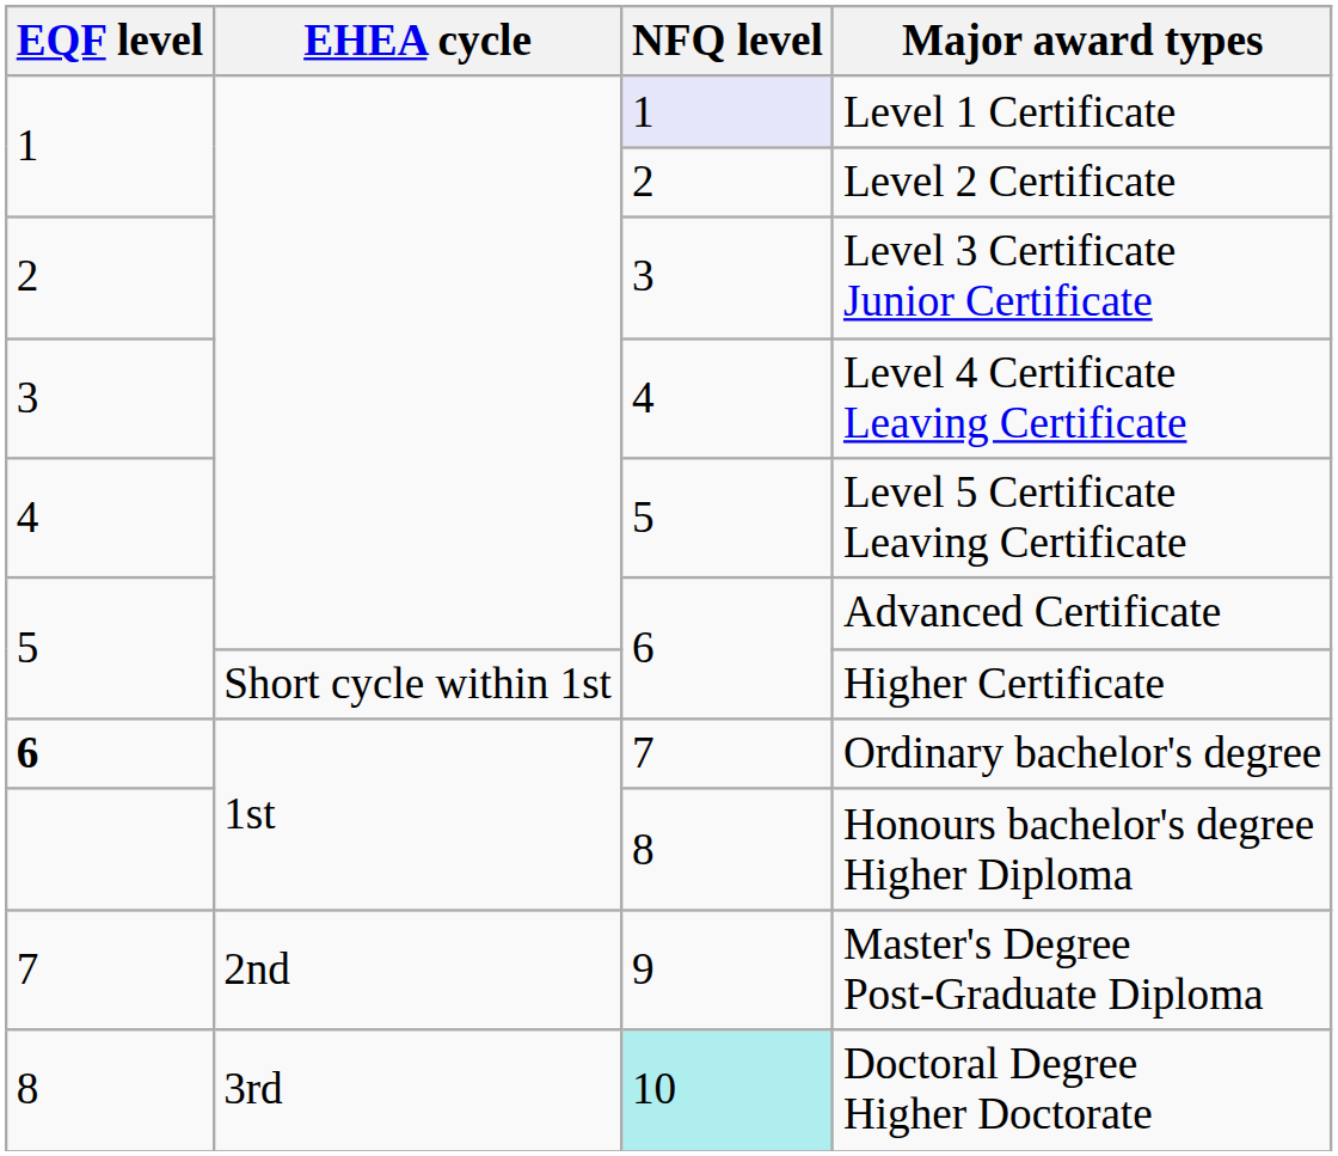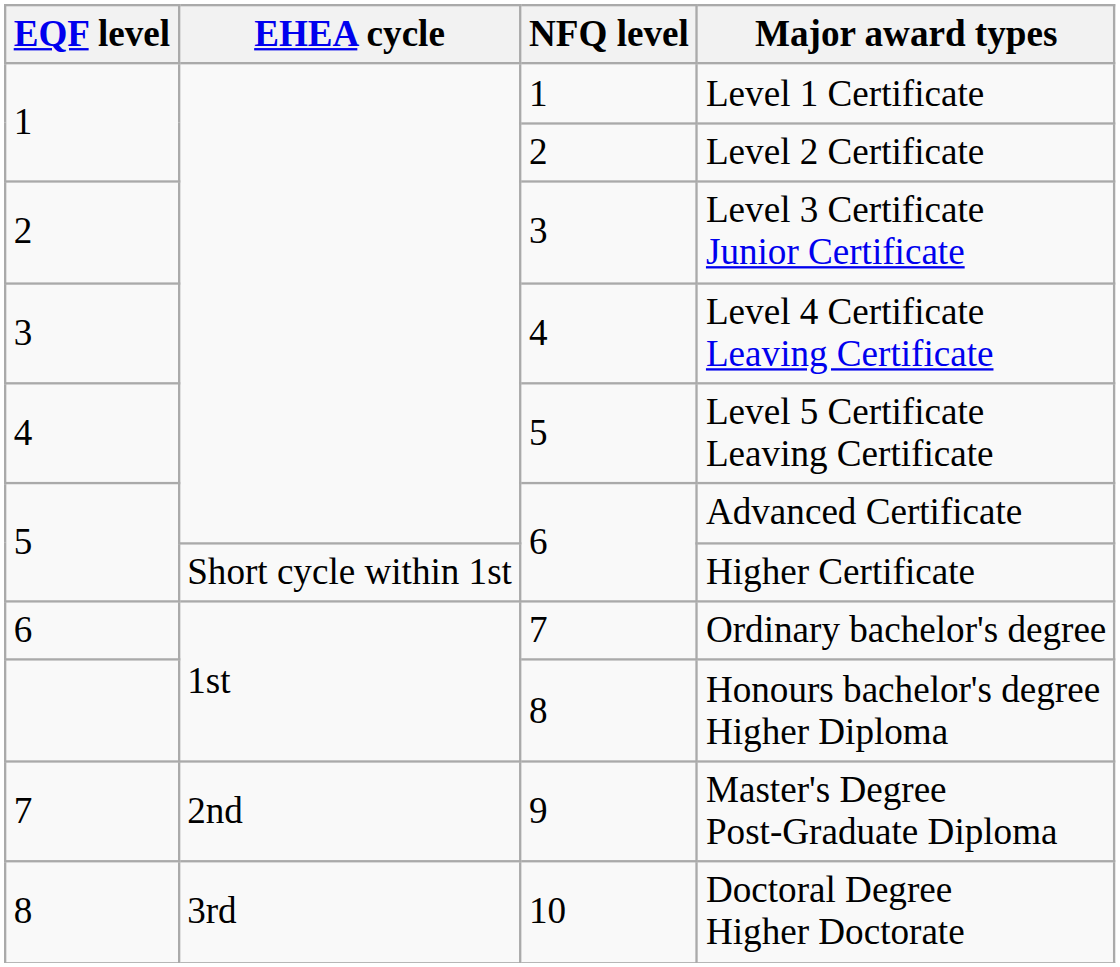Level 1 Certificate | NFQ level: lavender background -> no background
Ordinary bachelor's degree | EQF level: bold -> normal
Doctoral Degree Higher Doctorate | NFQ level: paleturquoise background -> no background
